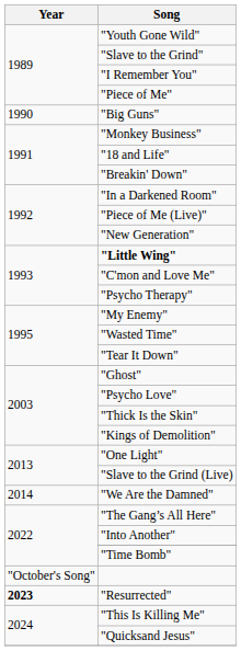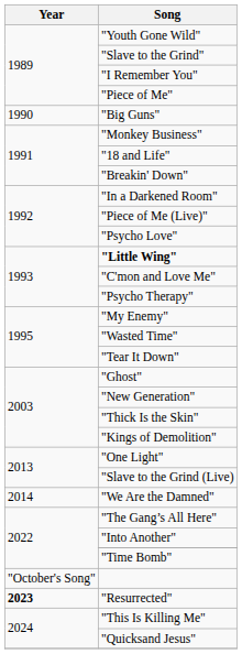row 12 | Song: "New Generation" -> "Psycho Love"
row 20 | Song: "Psycho Love" -> "New Generation"
